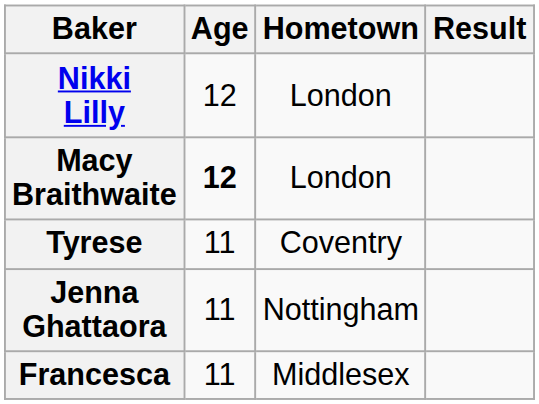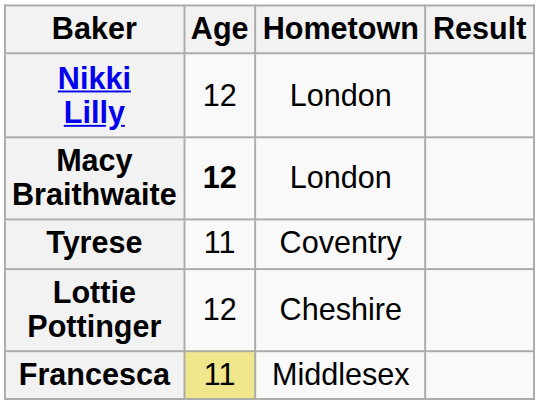- row: Jenna Ghattaora | 11 | Nottingham
+ row: Lottie Pottinger | 12 | Cheshire
Francesca | Age: no background -> khaki background
